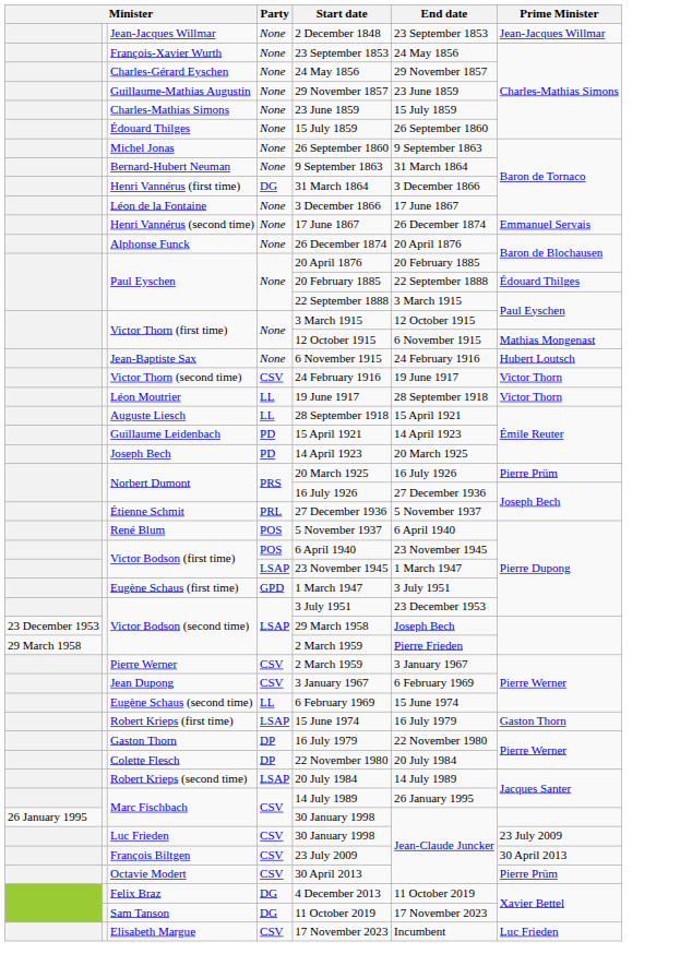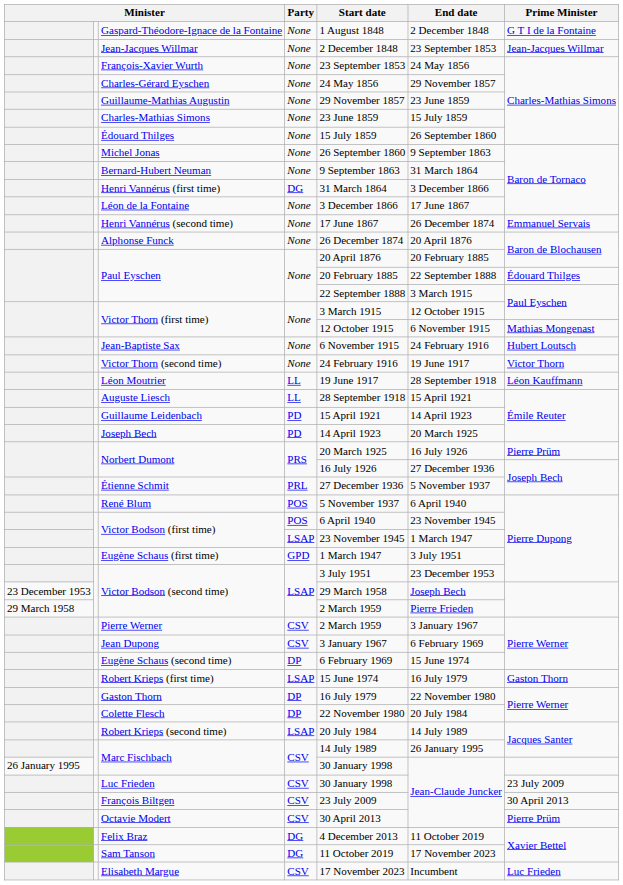+ row: Gaspard-Théodore-Ignace de la Fontaine | None | 1 August 1848 | 2 December 1848 | G T I de la Fontaine
Victor Thorn (second time) | Party: CSV -> None
Léon Moutrier | Prime Minister: Victor Thorn -> Léon Kauffmann
Eugène Schaus (second time) | Party: LL -> DP
